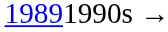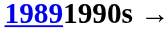row 1 | column 1: normal -> bold
